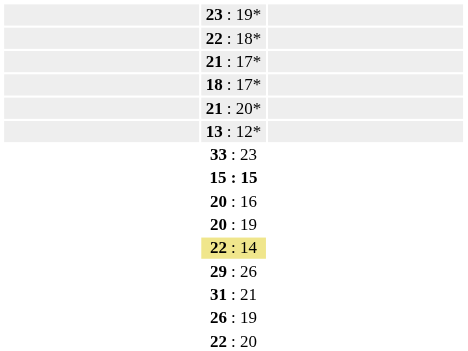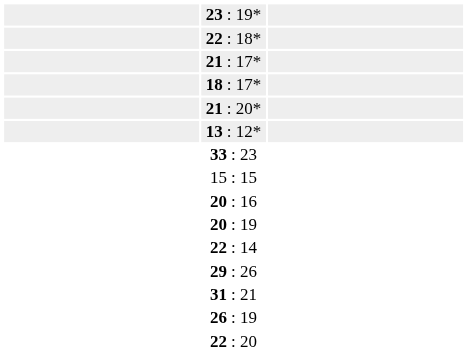15 : 15 | column 1: bold -> normal
22 : 14 | column 1: khaki background -> no background
